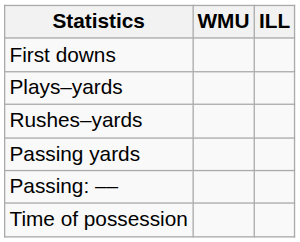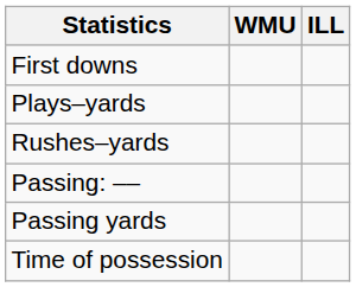rows swapped: Passing yards <-> Passing: ––
